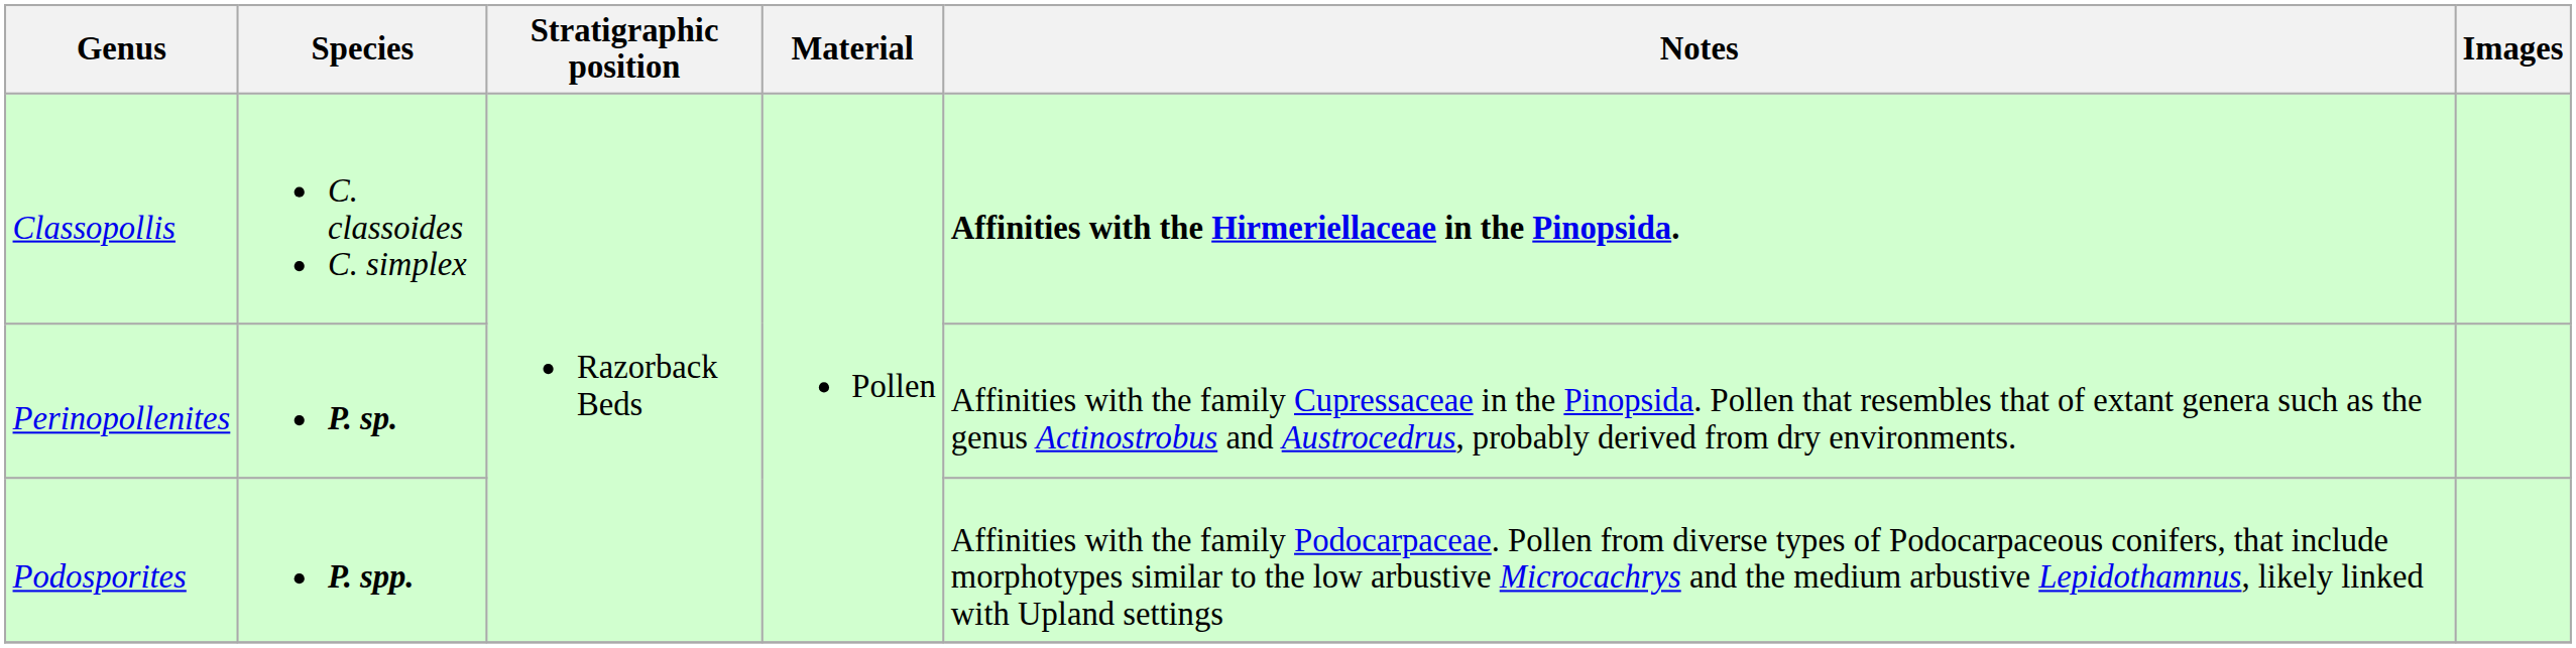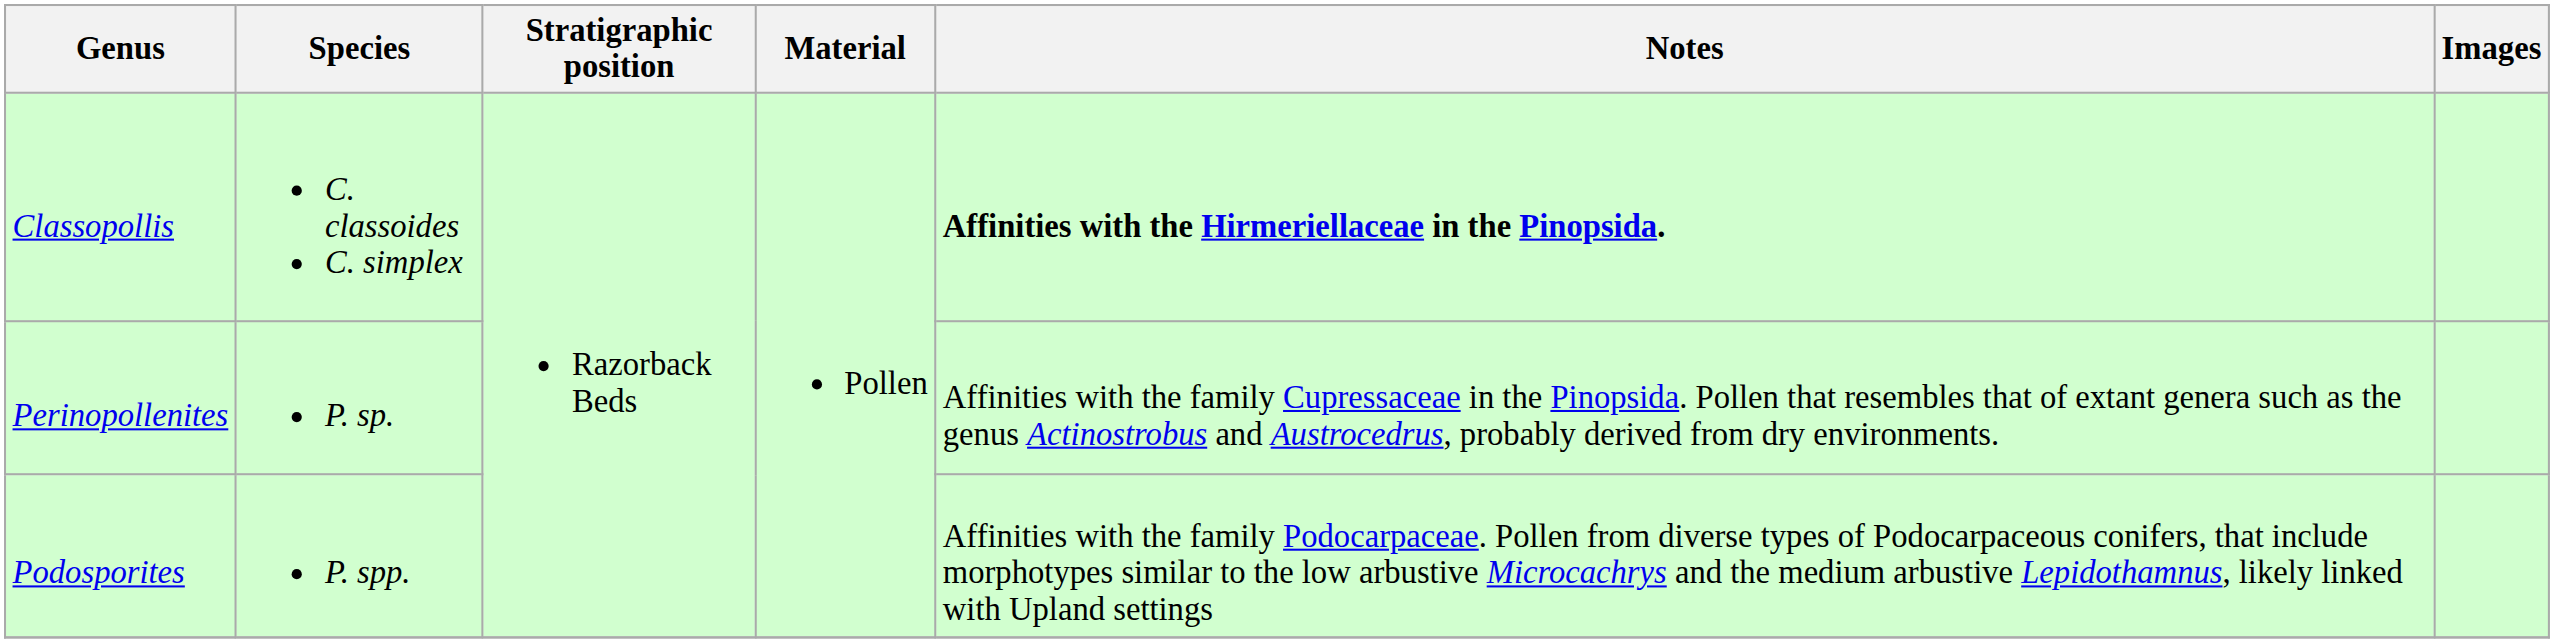Perinopollenites | Species: bold -> normal
Podosporites | Species: bold -> normal
